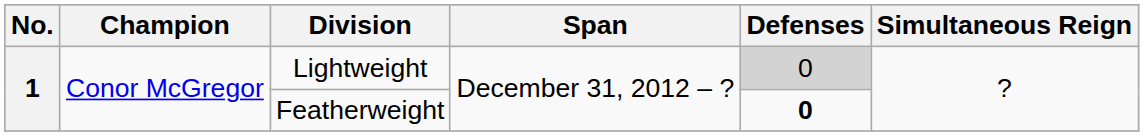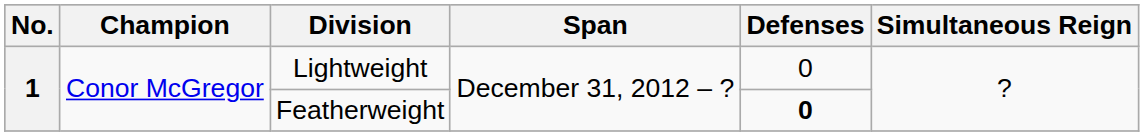Lightweight | Defenses: lightgrey background -> no background
